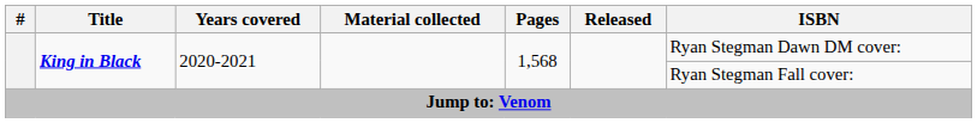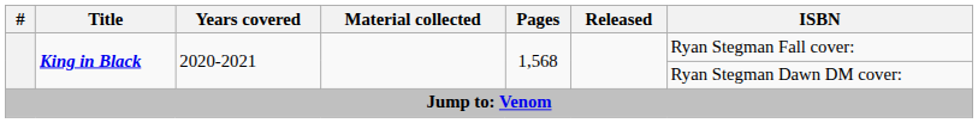row 2 | ISBN: Ryan Stegman Dawn DM cover: -> Ryan Stegman Fall cover:
row 3 | ISBN: Ryan Stegman Fall cover: -> Ryan Stegman Dawn DM cover:
